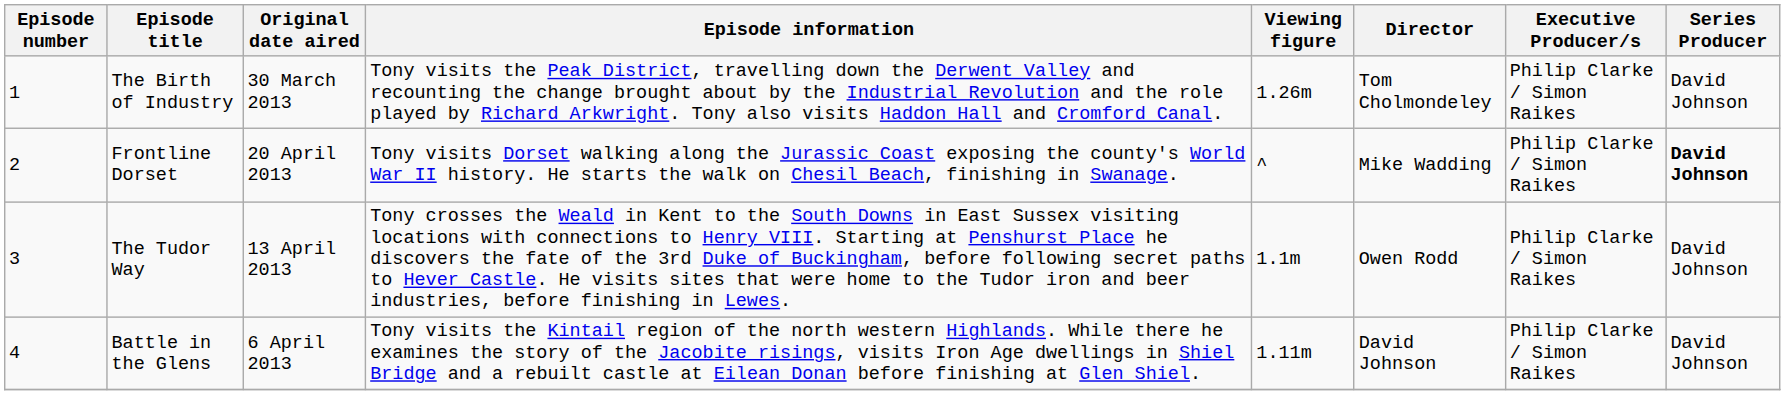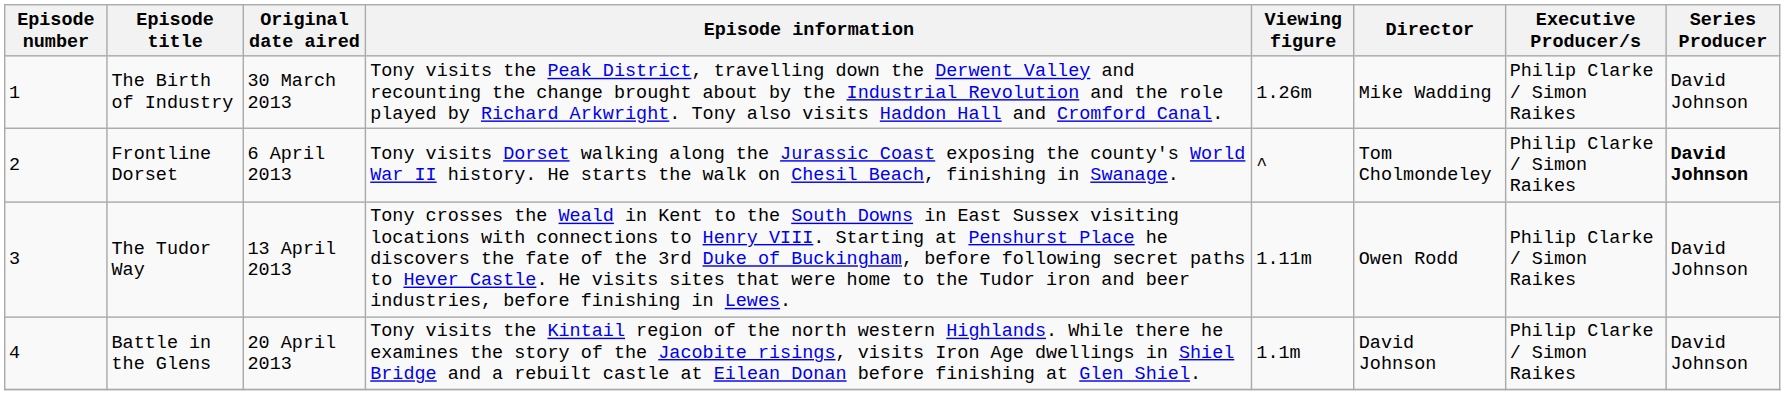The Birth of Industry | Director: Tom Cholmondeley -> Mike Wadding
Frontline Dorset | Original date aired: 20 April 2013 -> 6 April 2013
Frontline Dorset | Director: Mike Wadding -> Tom Cholmondeley
The Tudor Way | Viewing figure: 1.1m -> 1.11m
Battle in the Glens | Original date aired: 6 April 2013 -> 20 April 2013
Battle in the Glens | Viewing figure: 1.11m -> 1.1m
